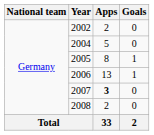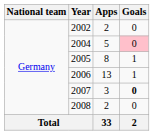2004 | Goals: no background -> pink background
2007 | Apps: bold -> normal
2007 | Goals: normal -> bold
